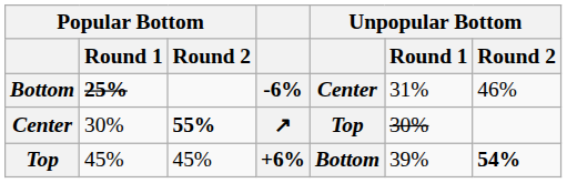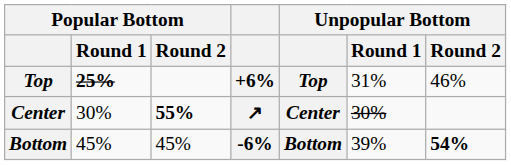row 3 | Popular Bottom: Bottom -> Top
row 3 | column 4: -6% -> +6%
row 3 | Unpopular Bottom: Center -> Top
row 4 | Unpopular Bottom: Top -> Center
row 5 | Popular Bottom: Top -> Bottom
row 5 | column 4: +6% -> -6%
